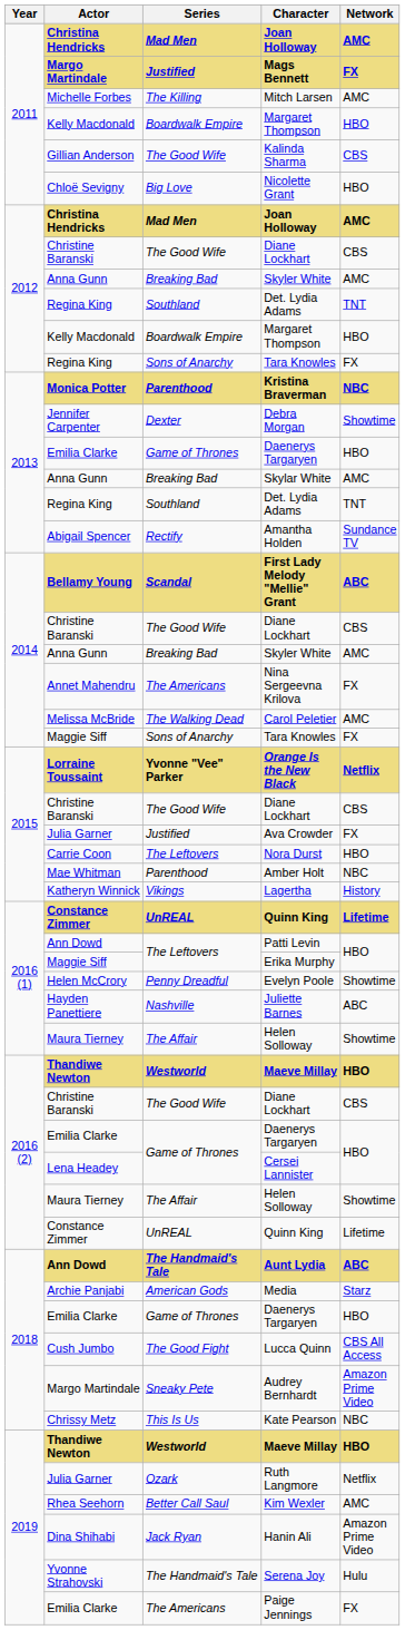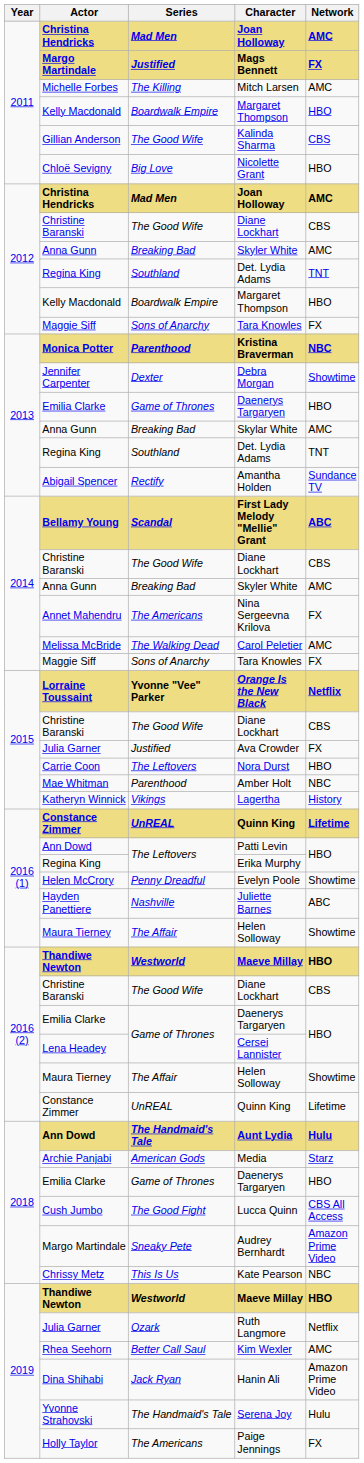2012 / Tara Knowles | Actor: Regina King -> Maggie Siff
Erika Murphy | Actor: Maggie Siff -> Regina King
Aunt Lydia | Network: ABC -> Hulu
Paige Jennings | Actor: Emilia Clarke -> Holly Taylor
